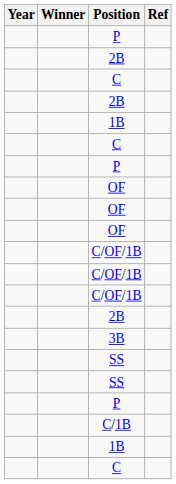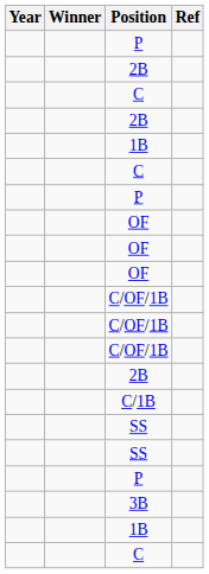rows swapped: 3B <-> C/1B
